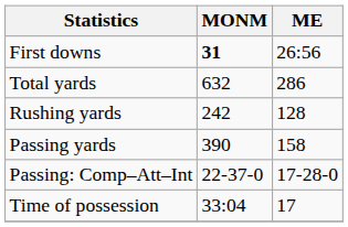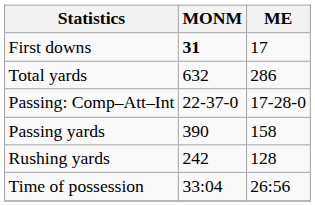First downs | ME: 26:56 -> 17
rows swapped: Rushing yards <-> Passing: Comp–Att–Int
Time of possession | ME: 17 -> 26:56
